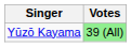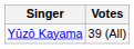row 2 | Votes: lightgreen background -> no background
